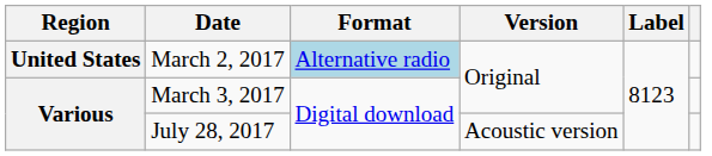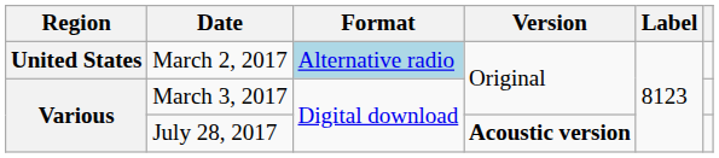July 28, 2017 | Version: normal -> bold
